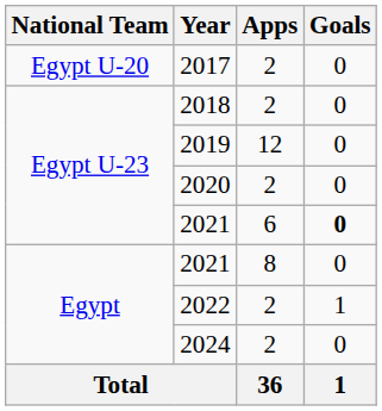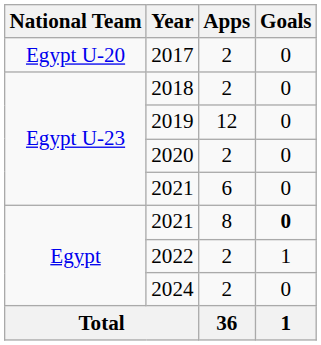2021 / 6 | Goals: bold -> normal
2021 / 8 | Goals: normal -> bold
